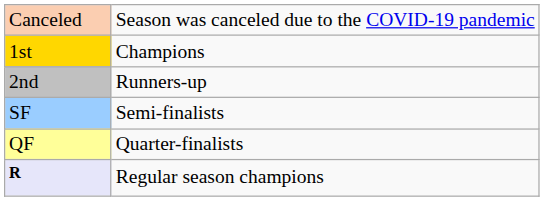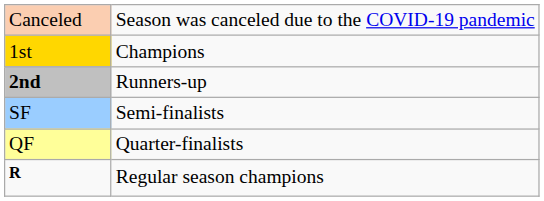2nd | column 1: normal -> bold
R | column 1: lavender background -> no background
